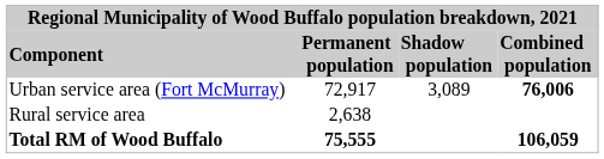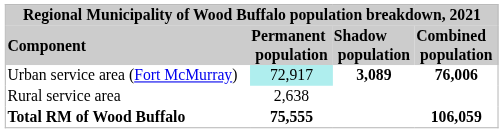Urban service area (Fort McMurray) | column 2: no background -> paleturquoise background
Urban service area (Fort McMurray) | column 3: normal -> bold
